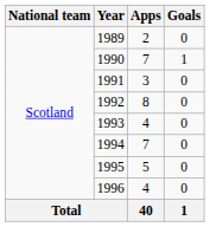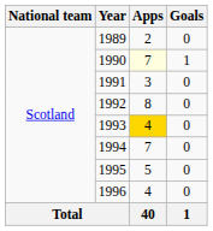1990 | Apps: no background -> lightyellow background
1993 | Apps: no background -> gold background
